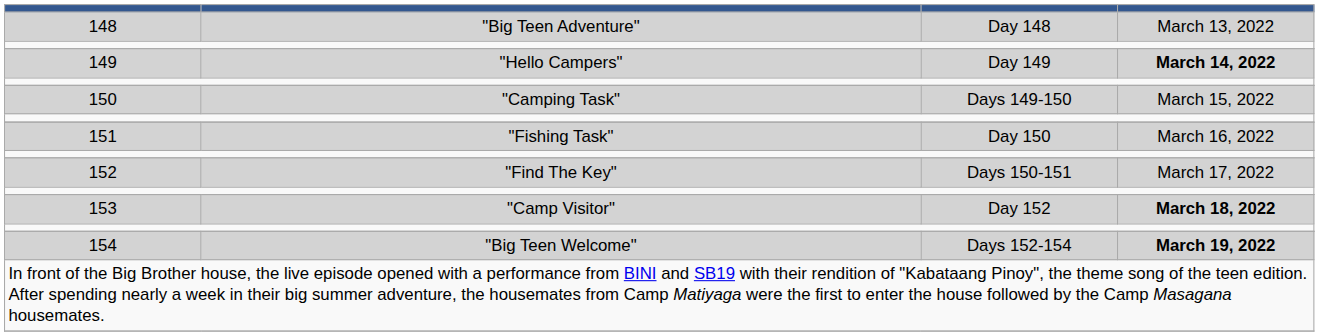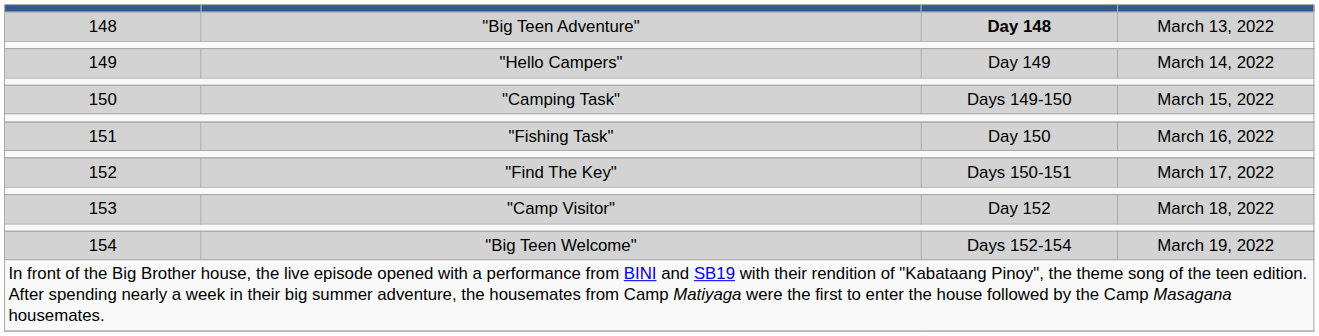148 | column 3: normal -> bold
149 | column 4: bold -> normal
153 | column 4: bold -> normal
154 | column 4: bold -> normal
